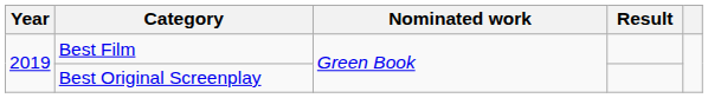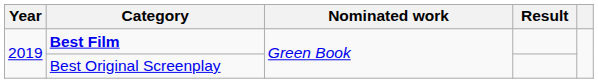Best Film | Category: normal -> bold
